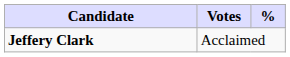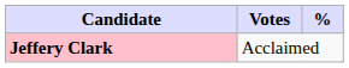Jeffery Clark | Candidate: no background -> pink background
